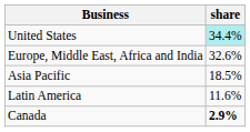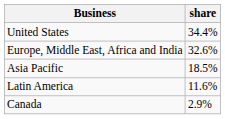United States | share: paleturquoise background -> no background
Canada | share: bold -> normal
